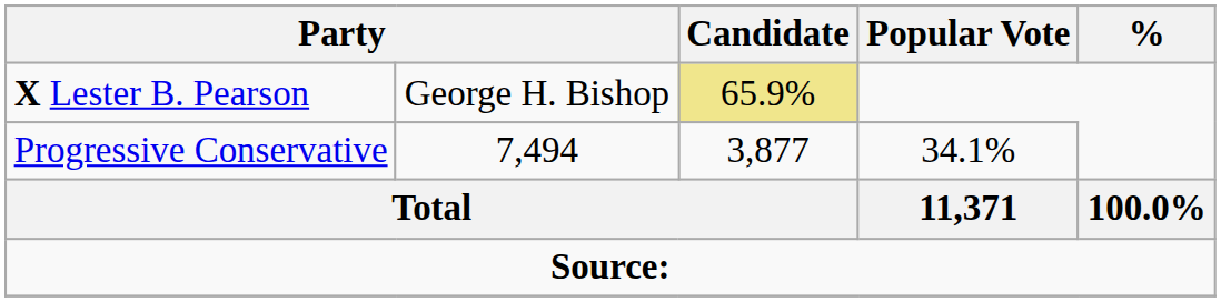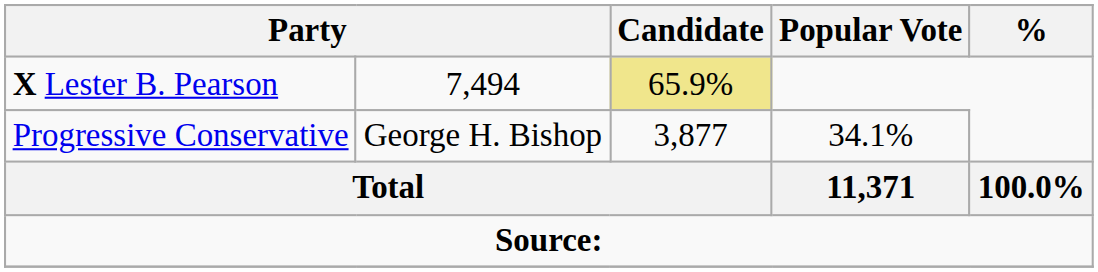X Lester B. Pearson | column 2: George H. Bishop -> 7,494
Progressive Conservative | column 2: 7,494 -> George H. Bishop
